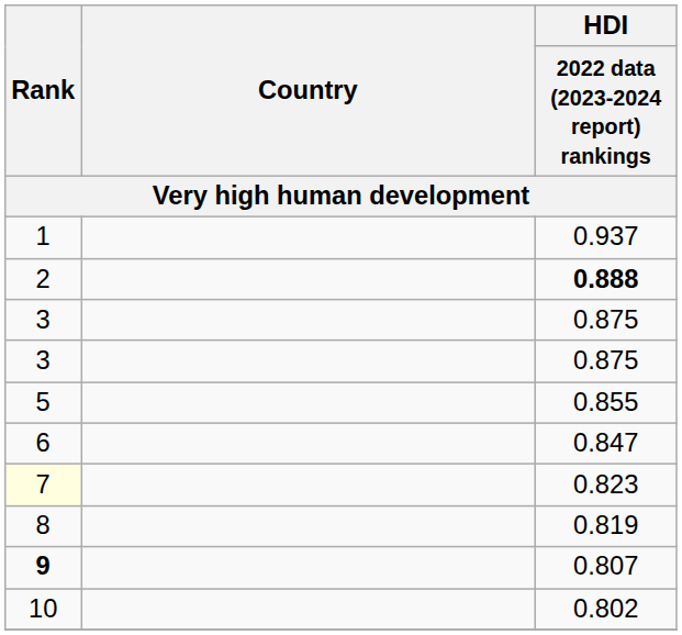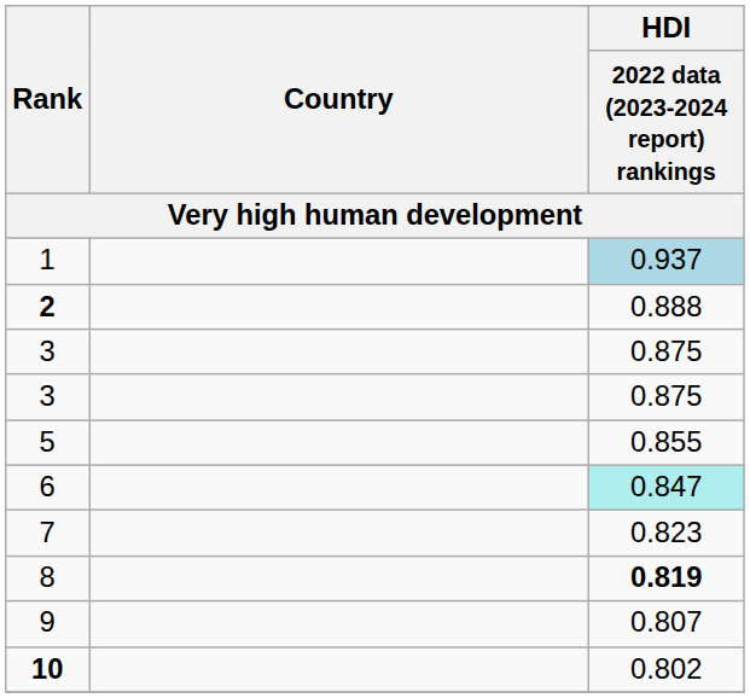1 | HDI / 2022 data (2023-2024 report) rankings: no background -> lightblue background
2 | Rank: normal -> bold
2 | HDI / 2022 data (2023-2024 report) rankings: bold -> normal
6 | HDI / 2022 data (2023-2024 report) rankings: no background -> paleturquoise background
7 | Rank: lightyellow background -> no background
8 | HDI / 2022 data (2023-2024 report) rankings: normal -> bold
9 | Rank: bold -> normal
10 | Rank: normal -> bold
